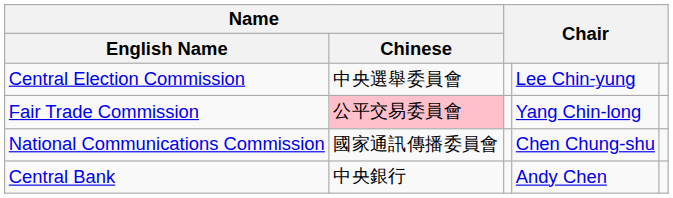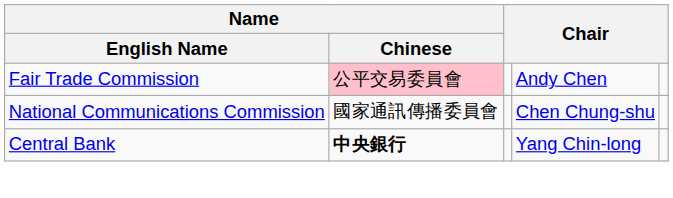- row: Central Election Commission | 中央選舉委員會 | Lee Chin-yung
Fair Trade Commission | column 4: Yang Chin-long -> Andy Chen
Central Bank | Name / Chinese: normal -> bold
Central Bank | column 4: Andy Chen -> Yang Chin-long
